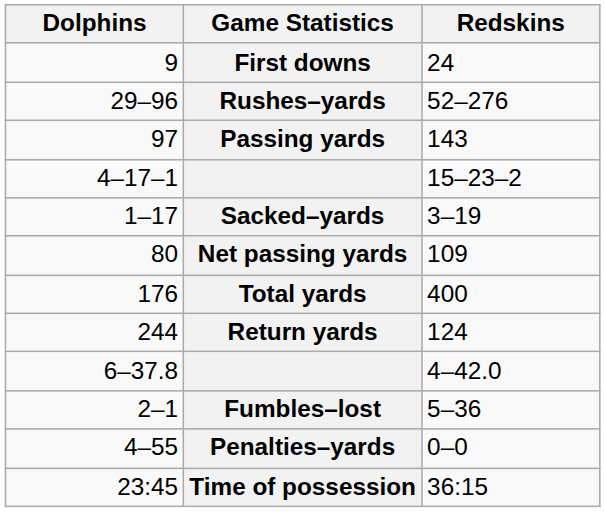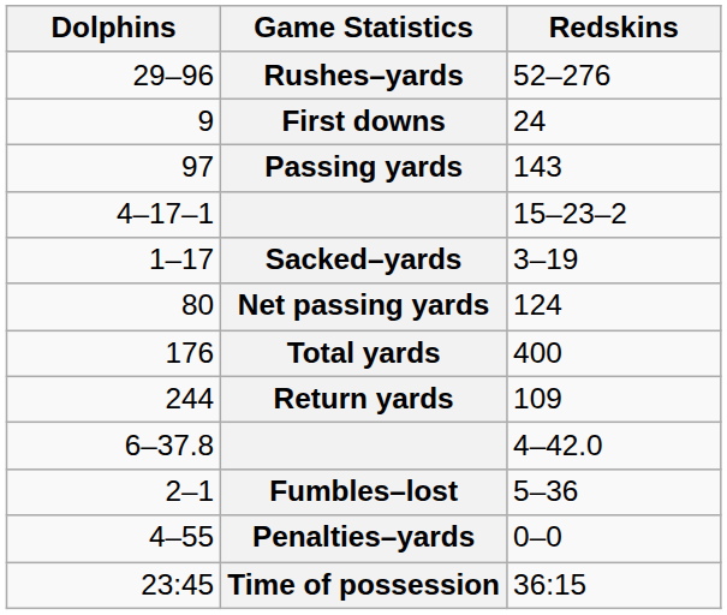rows swapped: First downs <-> Rushes–yards
Net passing yards | Redskins: 109 -> 124
Return yards | Redskins: 124 -> 109
